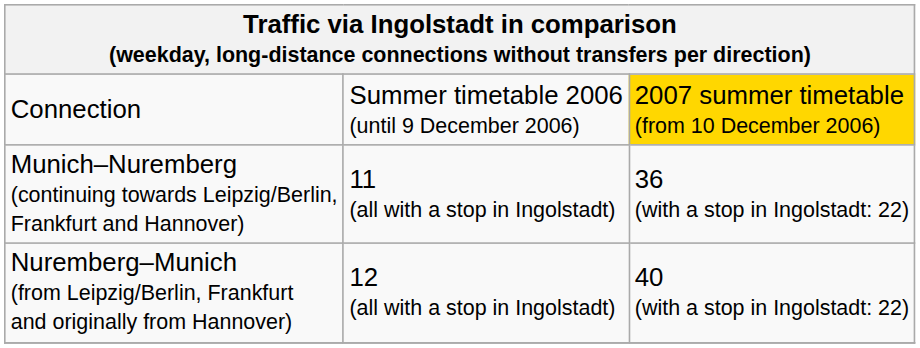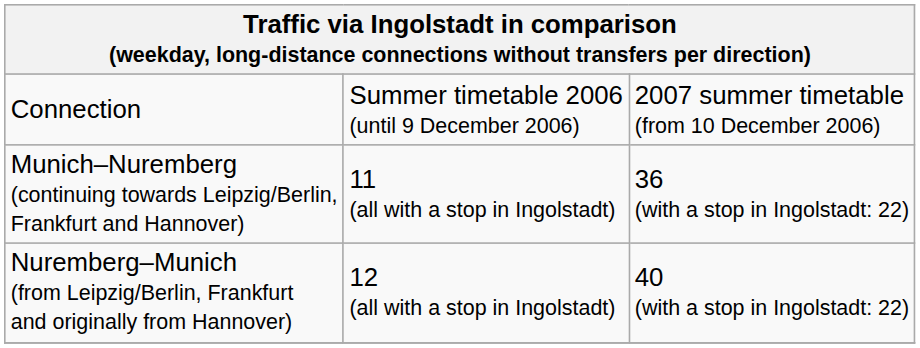Connection | column 3: gold background -> no background
